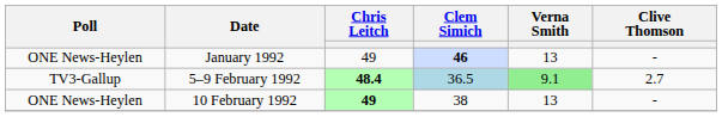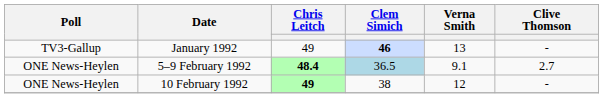January 1992 | Poll: ONE News-Heylen -> TV3-Gallup
5–9 February 1992 | Poll: TV3-Gallup -> ONE News-Heylen
5–9 February 1992 | Verna Smith: lightgreen background -> no background
10 February 1992 | Verna Smith: 13 -> 12
